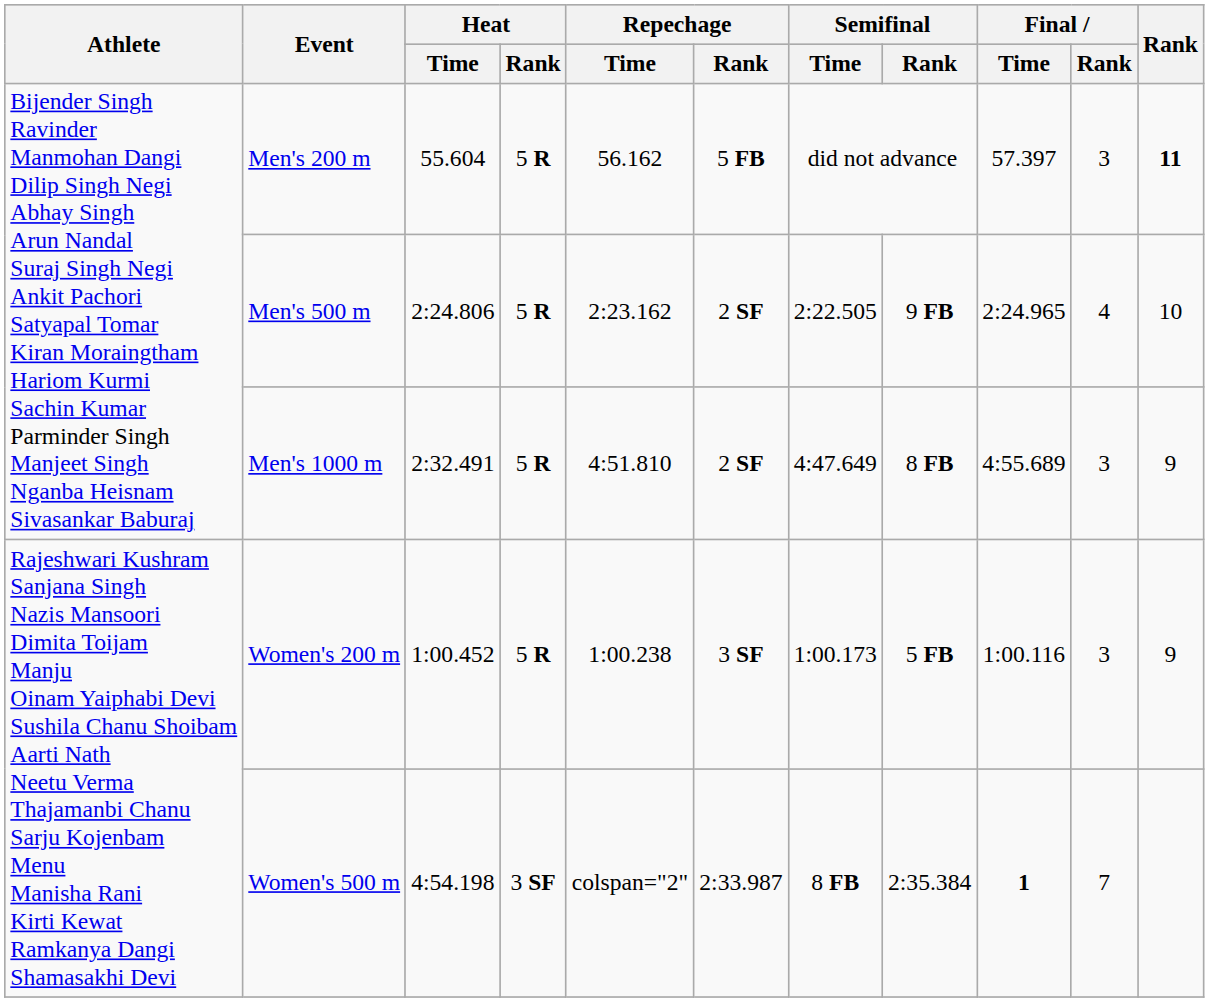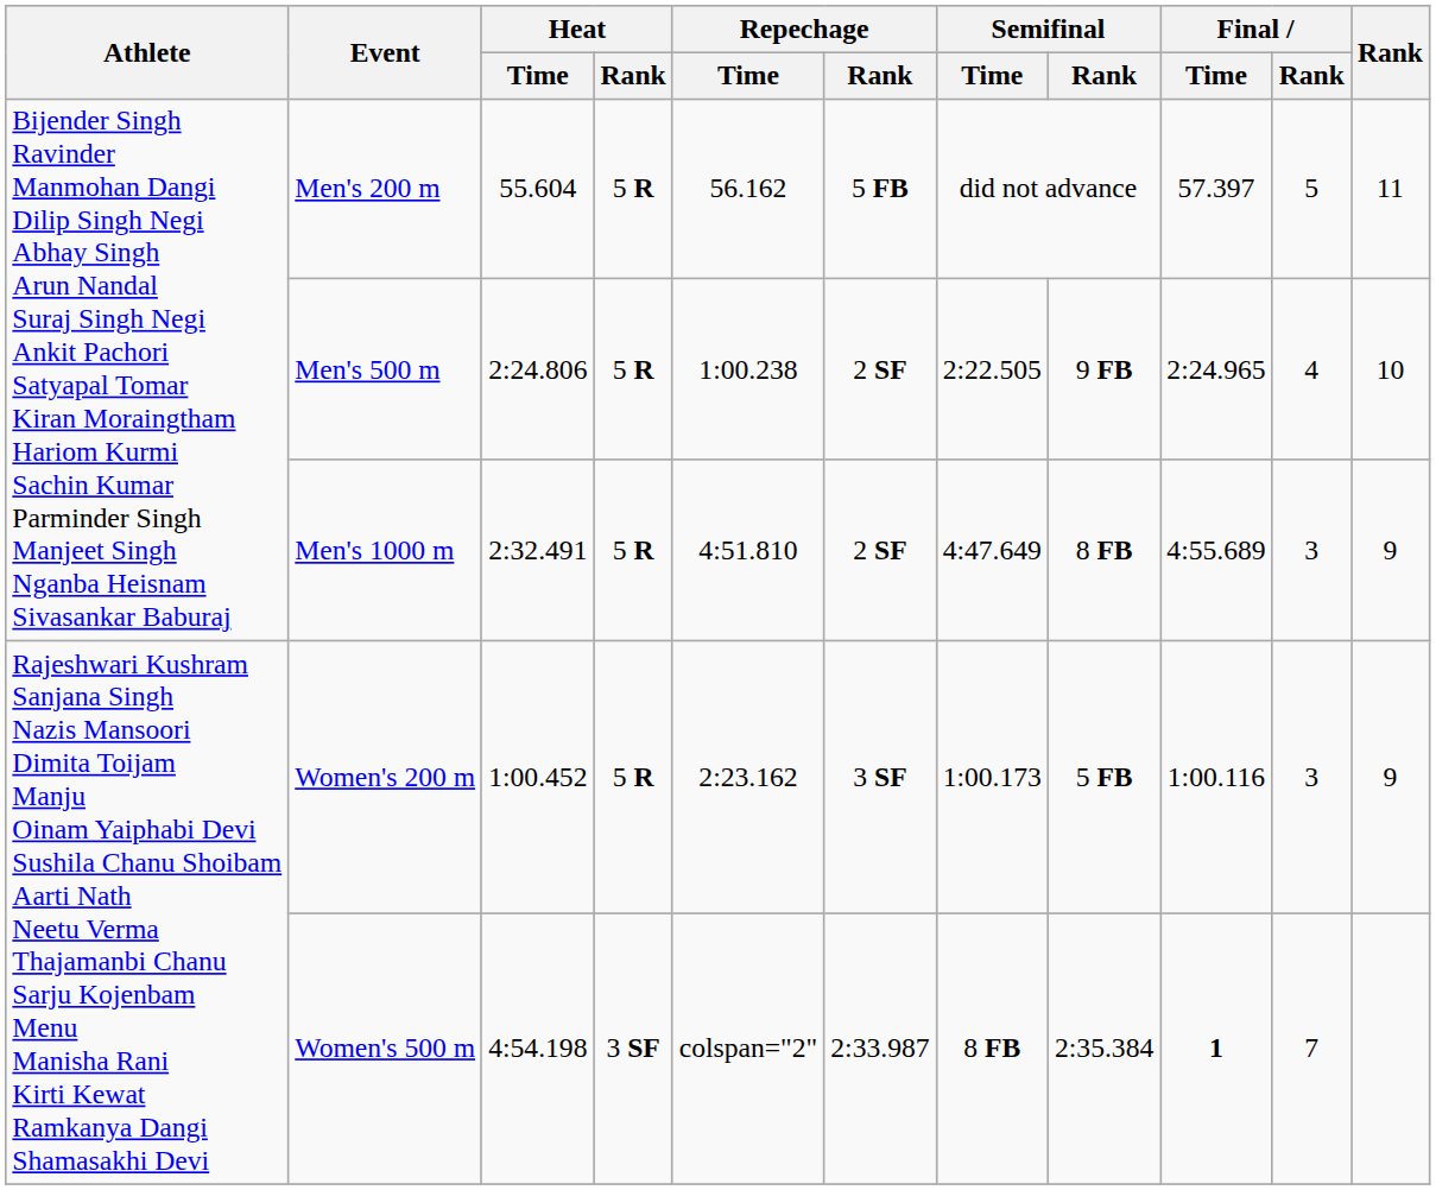Men's 200 m | Final / Rank: 3 -> 5
Men's 200 m | Rank: bold -> normal
Men's 500 m | Repechage / Time: 2:23.162 -> 1:00.238
Women's 200 m | Repechage / Time: 1:00.238 -> 2:23.162
